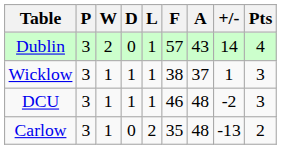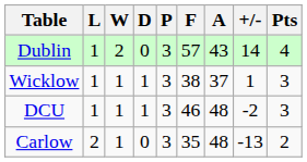columns swapped: P <-> L
